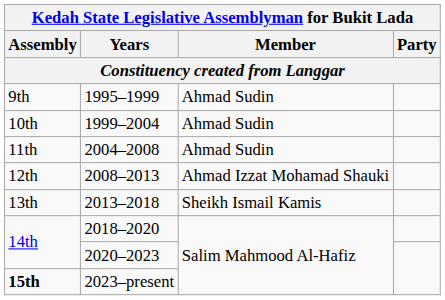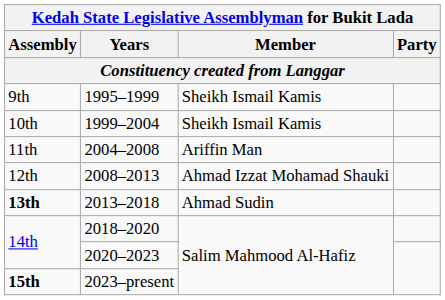1995–1999 | Member: Ahmad Sudin -> Sheikh Ismail Kamis
1999–2004 | Member: Ahmad Sudin -> Sheikh Ismail Kamis
2004–2008 | Member: Ahmad Sudin -> Ariffin Man
2013–2018 | Assembly: normal -> bold
2013–2018 | Member: Sheikh Ismail Kamis -> Ahmad Sudin
